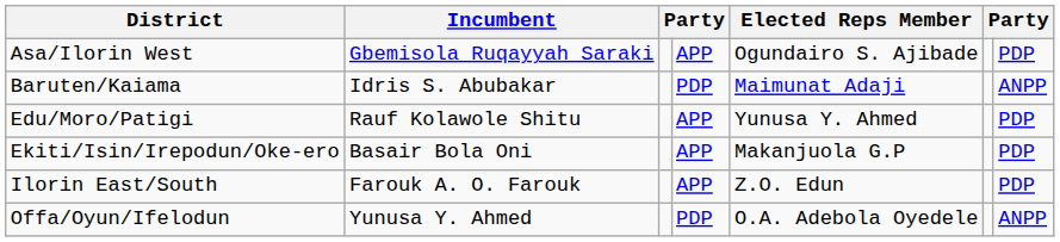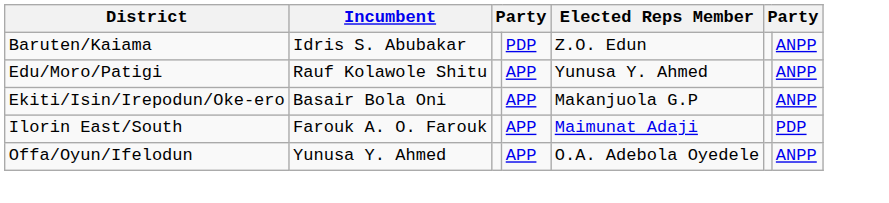- row: Asa/Ilorin West | Gbemisola Ruqayyah Saraki | APP | Ogundairo S. Ajibade | PDP
Baruten/Kaiama | Elected Reps Member: Maimunat Adaji -> Z.O. Edun
Edu/Moro/Patigi | column 7: PDP -> ANPP
Ekiti/Isin/Irepodun/Oke-ero | column 7: PDP -> ANPP
Ilorin East/South | Elected Reps Member: Z.O. Edun -> Maimunat Adaji
Offa/Oyun/Ifelodun | column 4: PDP -> APP
